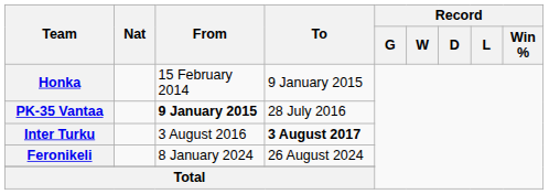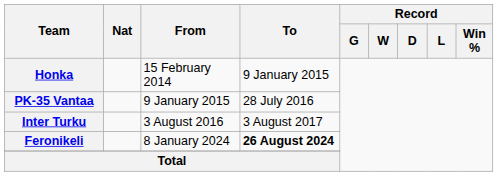PK-35 Vantaa | From: bold -> normal
Inter Turku | To: bold -> normal
Feronikeli | To: normal -> bold
